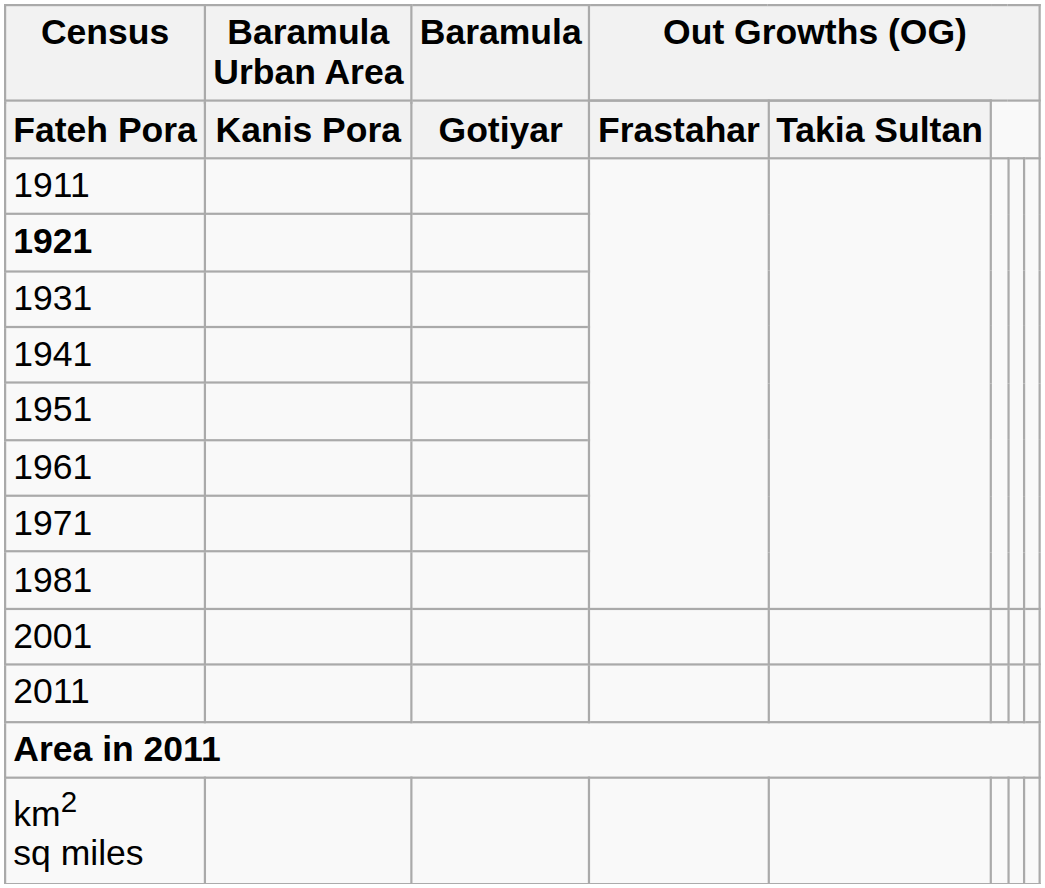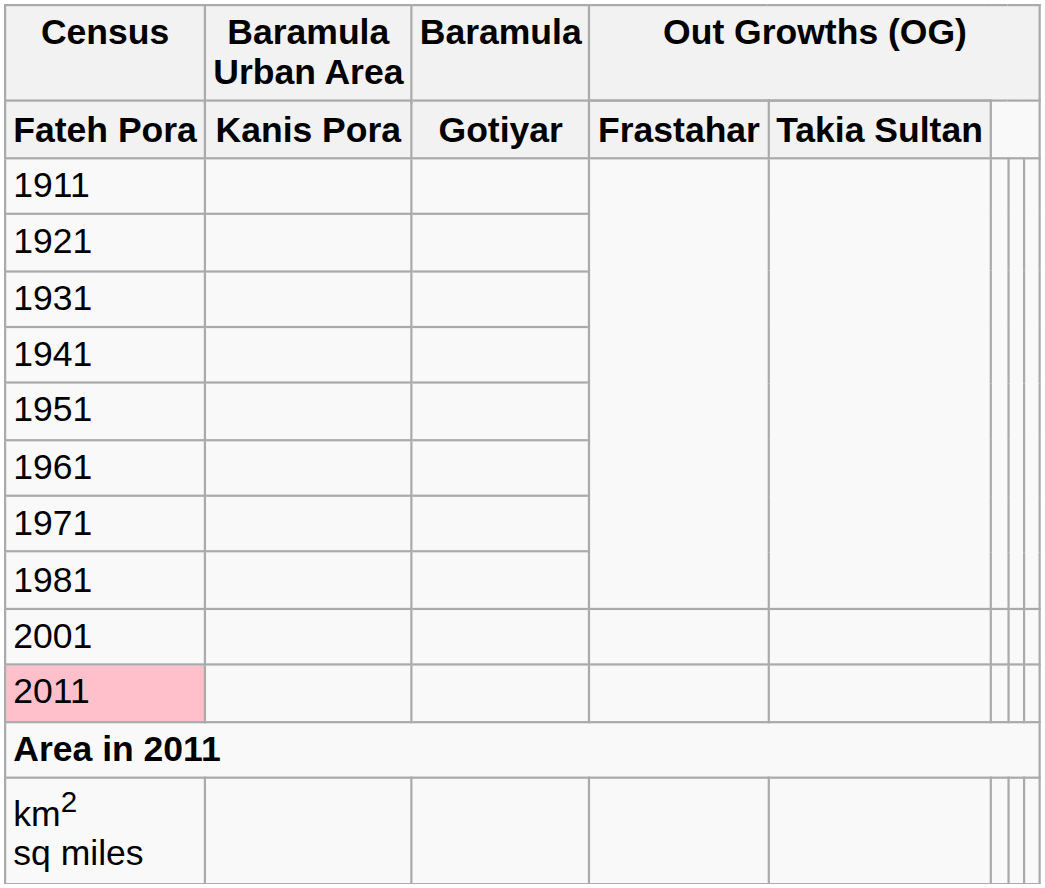1921 | Census: bold -> normal
2011 | Census: no background -> pink background
